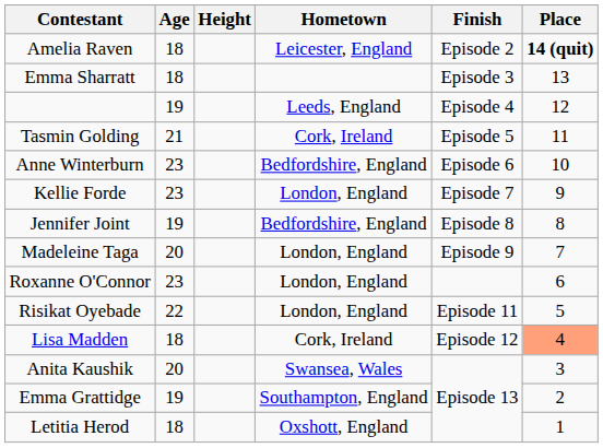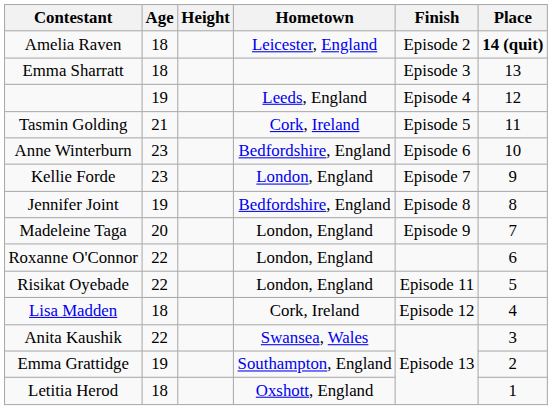Roxanne O'Connor | Age: 23 -> 22
Lisa Madden | Place: lightsalmon background -> no background
Anita Kaushik | Age: 20 -> 22
